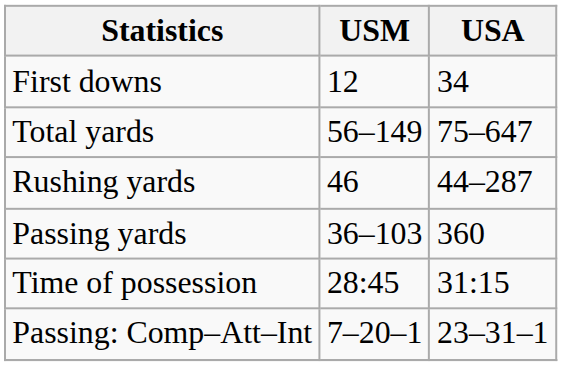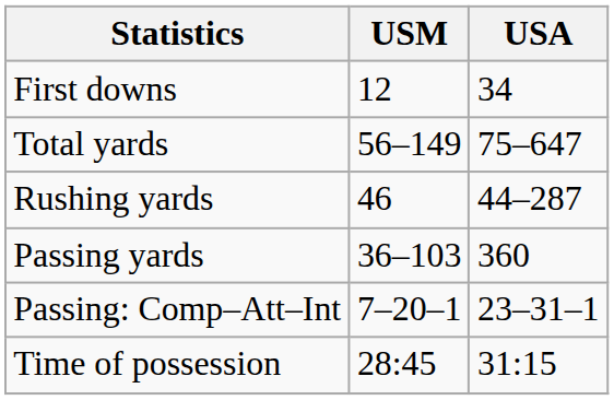rows swapped: Passing: Comp–Att–Int <-> Time of possession
